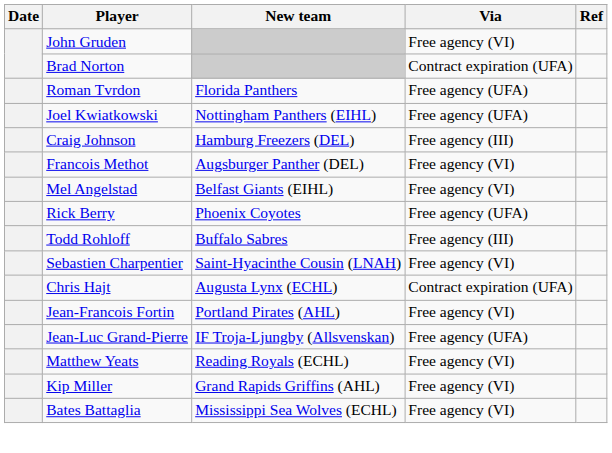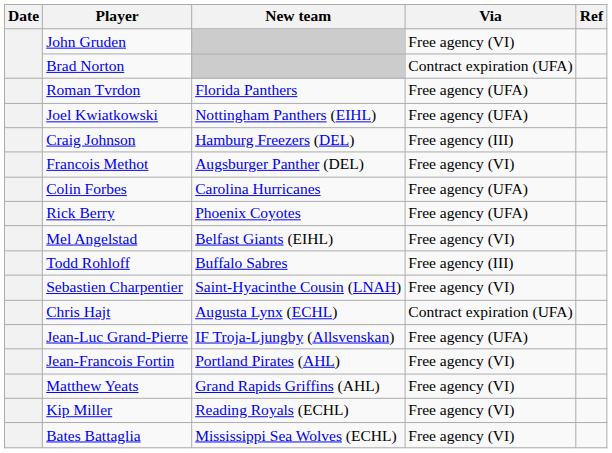+ row: Colin Forbes | Carolina Hurricanes | Free agency (UFA)
rows swapped: Mel Angelstad <-> Rick Berry
rows swapped: Jean-Luc Grand-Pierre <-> Jean-Francois Fortin
Matthew Yeats | New team: Reading Royals (ECHL) -> Grand Rapids Griffins (AHL)
Kip Miller | New team: Grand Rapids Griffins (AHL) -> Reading Royals (ECHL)
